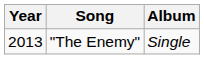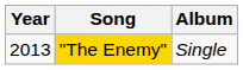"The Enemy" | Song: no background -> gold background
